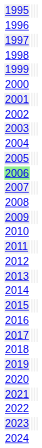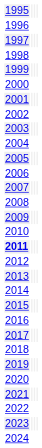2006 | column 1: lightgreen background -> no background
2011 | column 1: normal -> bold
